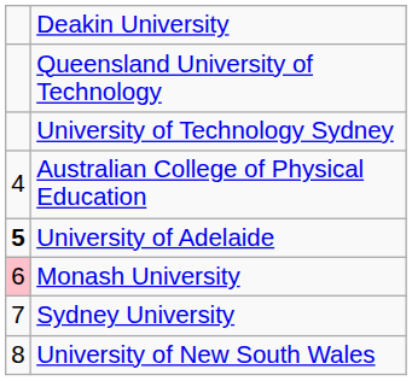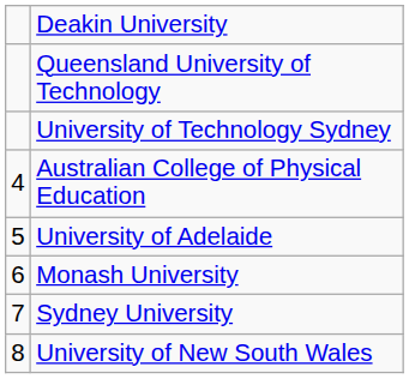University of Adelaide | column 1: bold -> normal
Monash University | column 1: pink background -> no background
